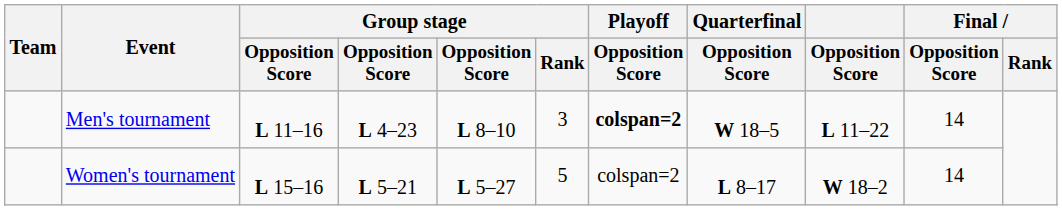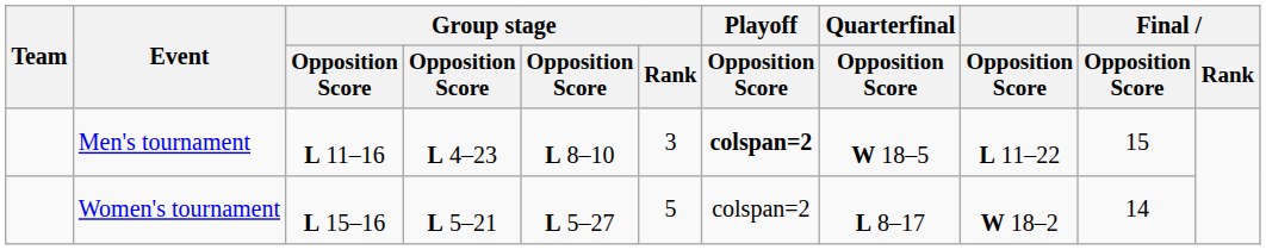Men's tournament | Final / Opposition Score: 14 -> 15
